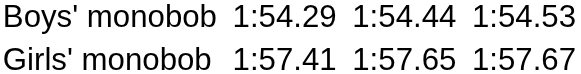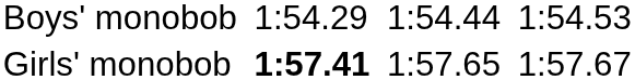Girls' monobob | column 2: normal -> bold
